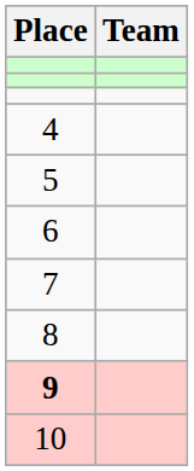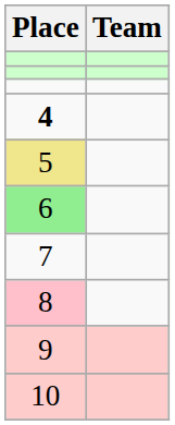row 5 | Place: normal -> bold
row 6 | Place: no background -> khaki background
row 7 | Place: no background -> lightgreen background
row 9 | Place: no background -> pink background
row 10 | Place: bold -> normal
